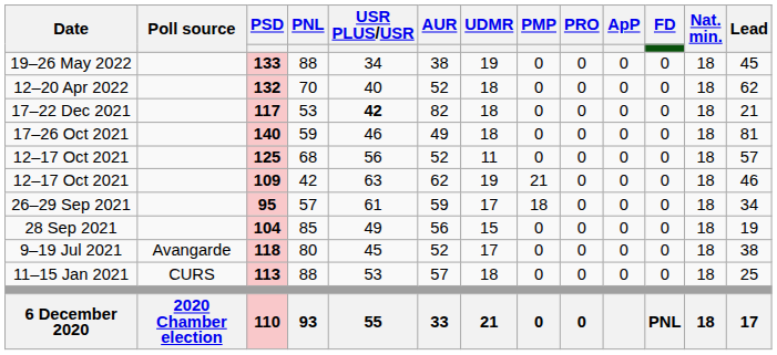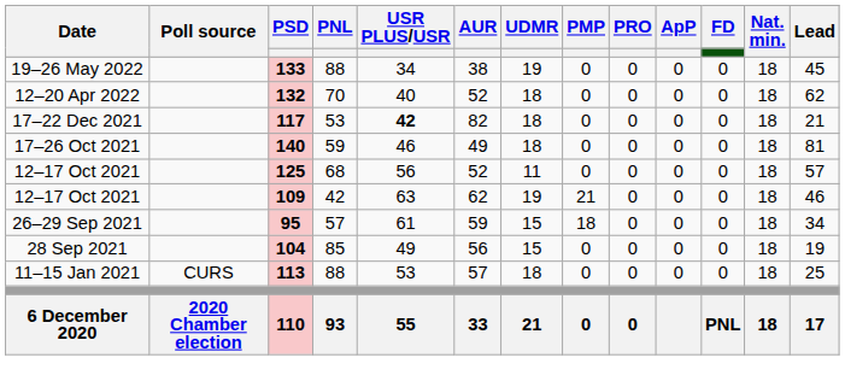26–29 Sep 2021 | UDMR: 17 -> 15
- row: 9–19 Jul 2021 | Avangarde | 118 | 80 | 45 | 52 | 17 | 0 | 0 | 0 | 0 | 18 | 38
